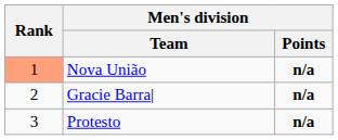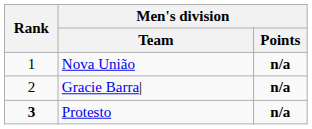Nova União | Rank: lightsalmon background -> no background
Protesto | Rank: normal -> bold
